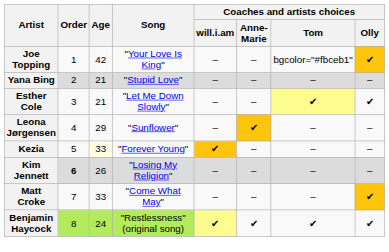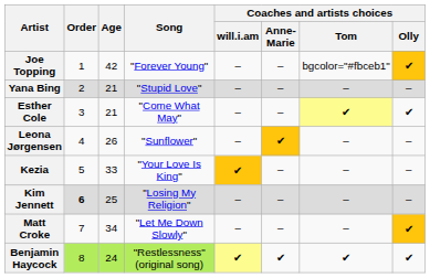Joe Topping | Song: "Your Love Is King" -> "Forever Young"
Esther Cole | Song: "Let Me Down Slowly" -> "Come What May"
Leona Jørgensen | Age: 29 -> 26
Kezia | Age: lightyellow background -> no background
Kezia | Song: "Forever Young" -> "Your Love Is King"
Kim Jennett | Age: 26 -> 25
Matt Croke | Age: 33 -> 34
Matt Croke | Song: "Come What May" -> "Let Me Down Slowly"
